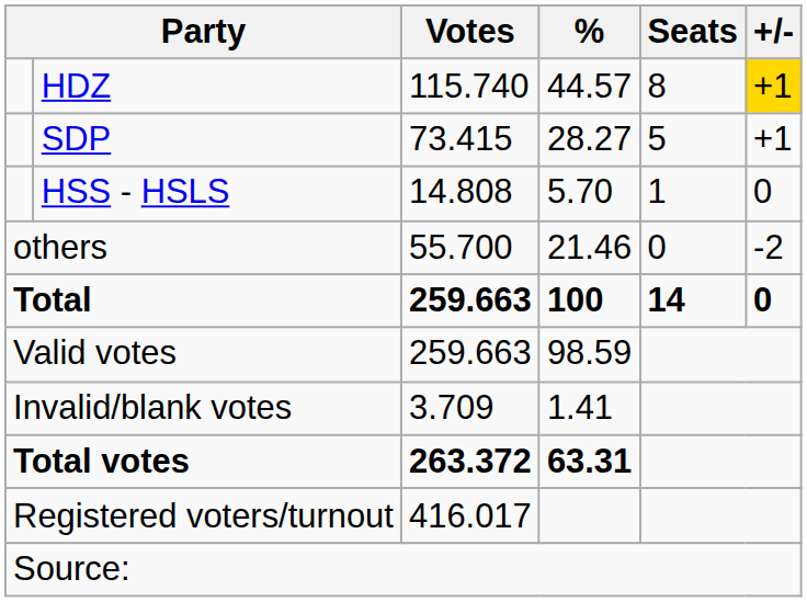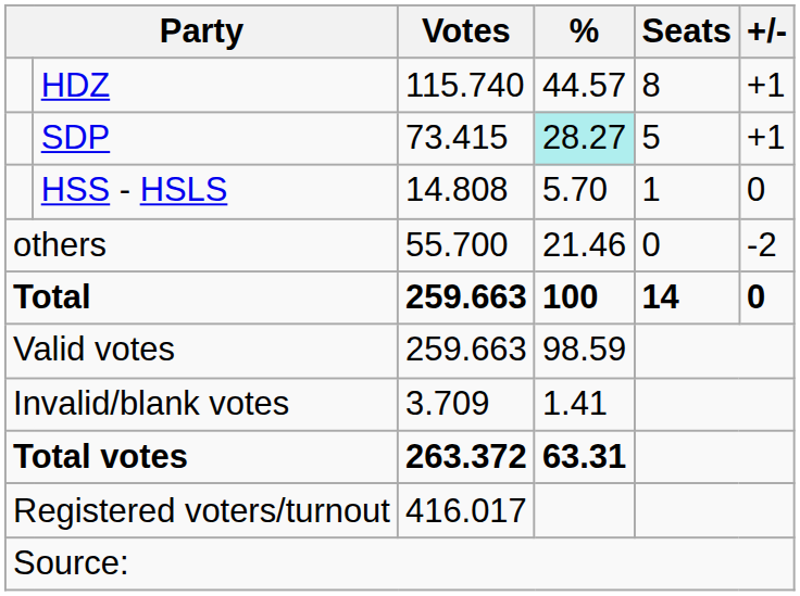HDZ | +/-: gold background -> no background
SDP | %: no background -> paleturquoise background
